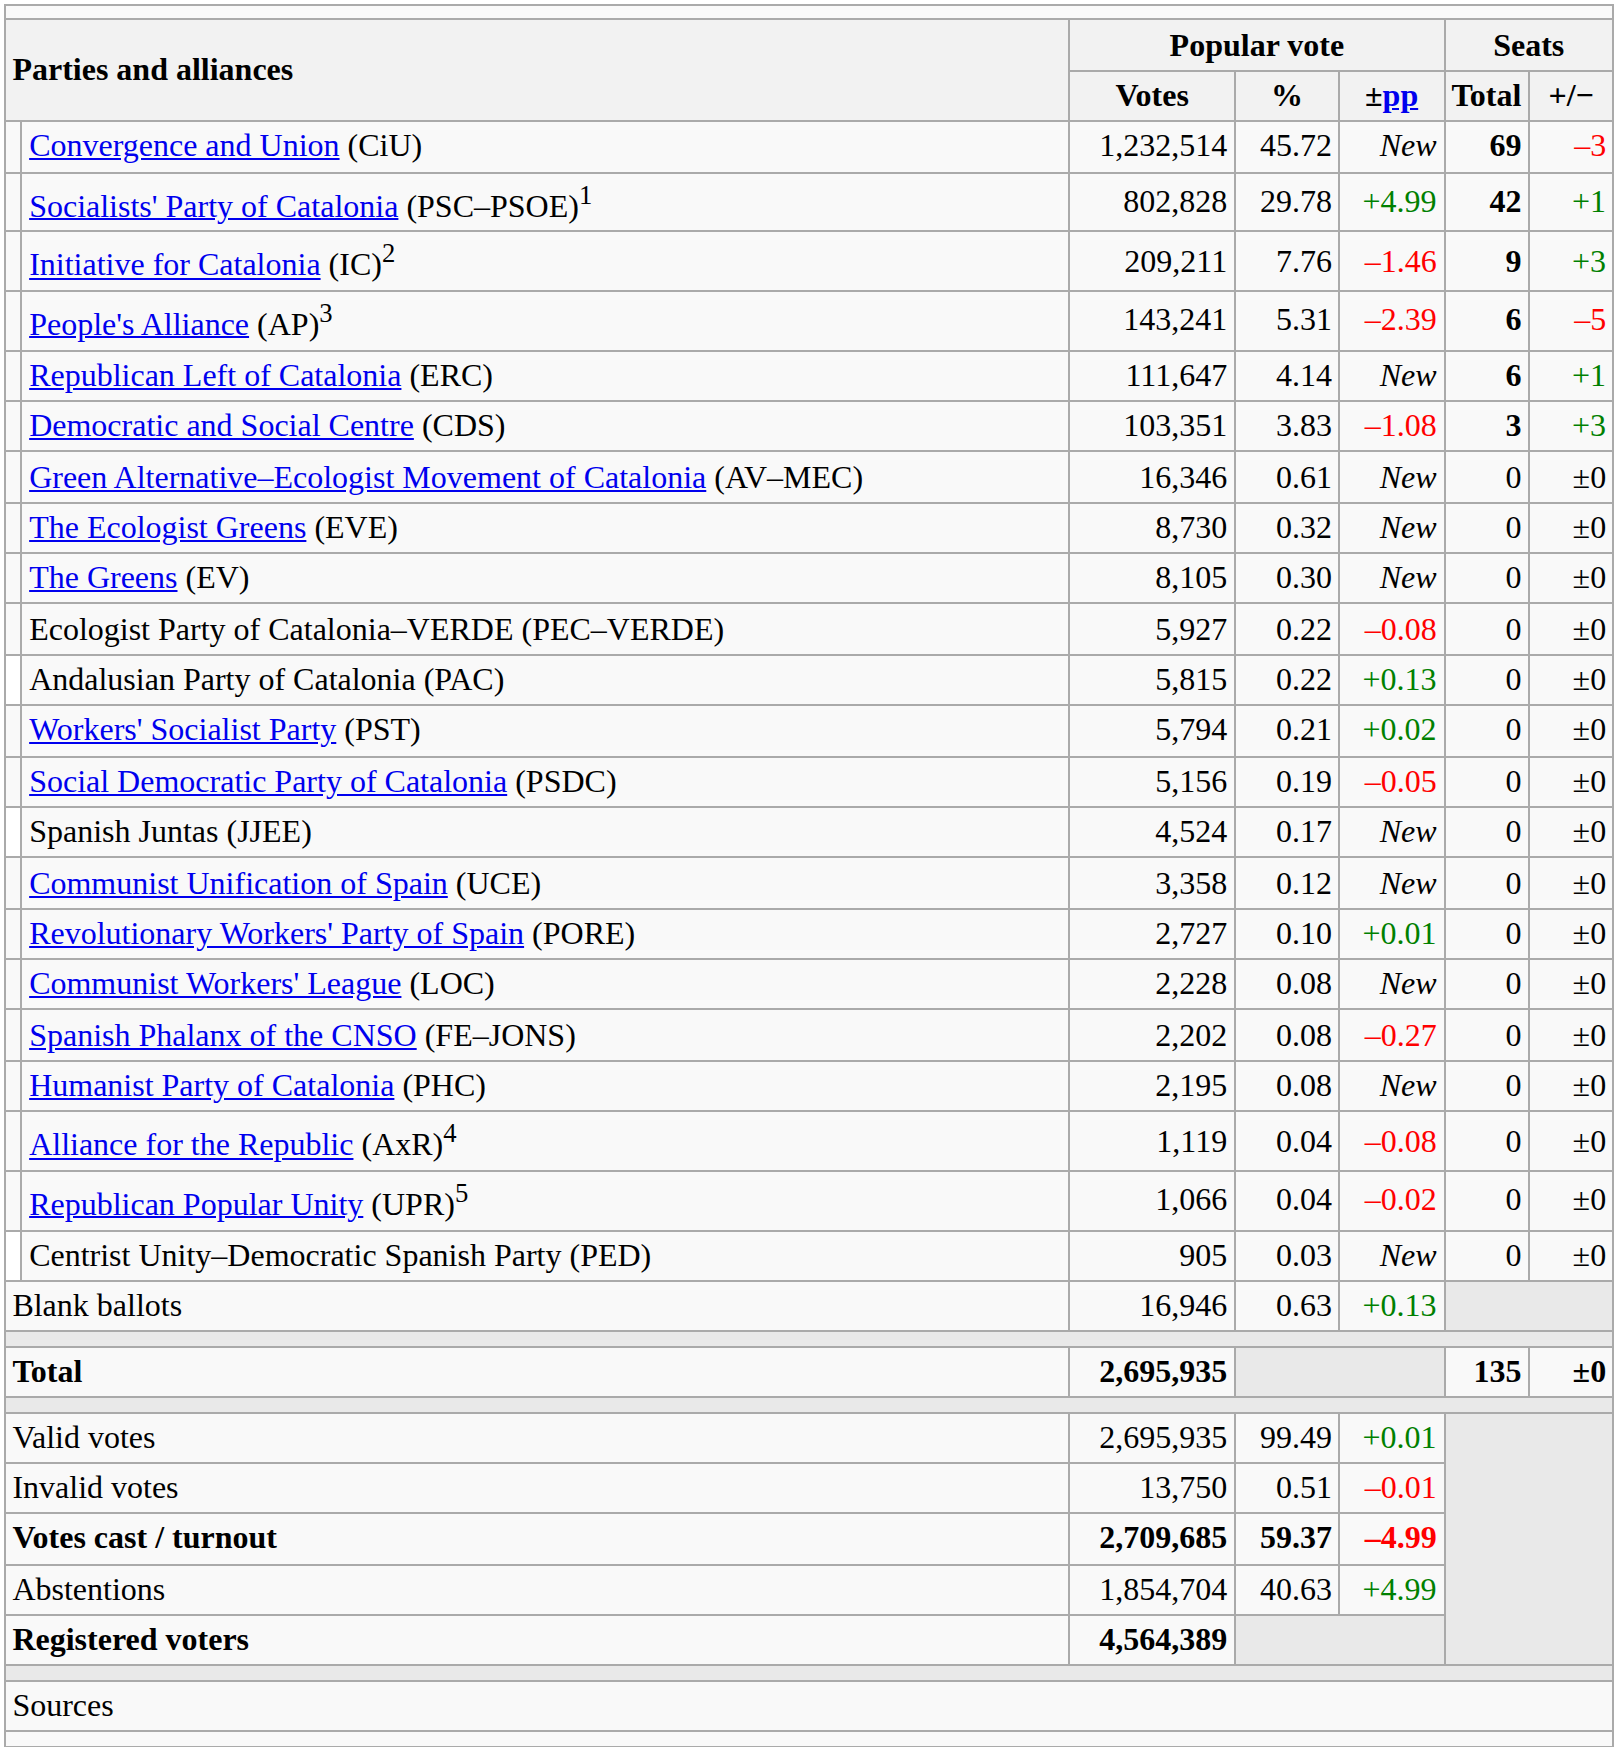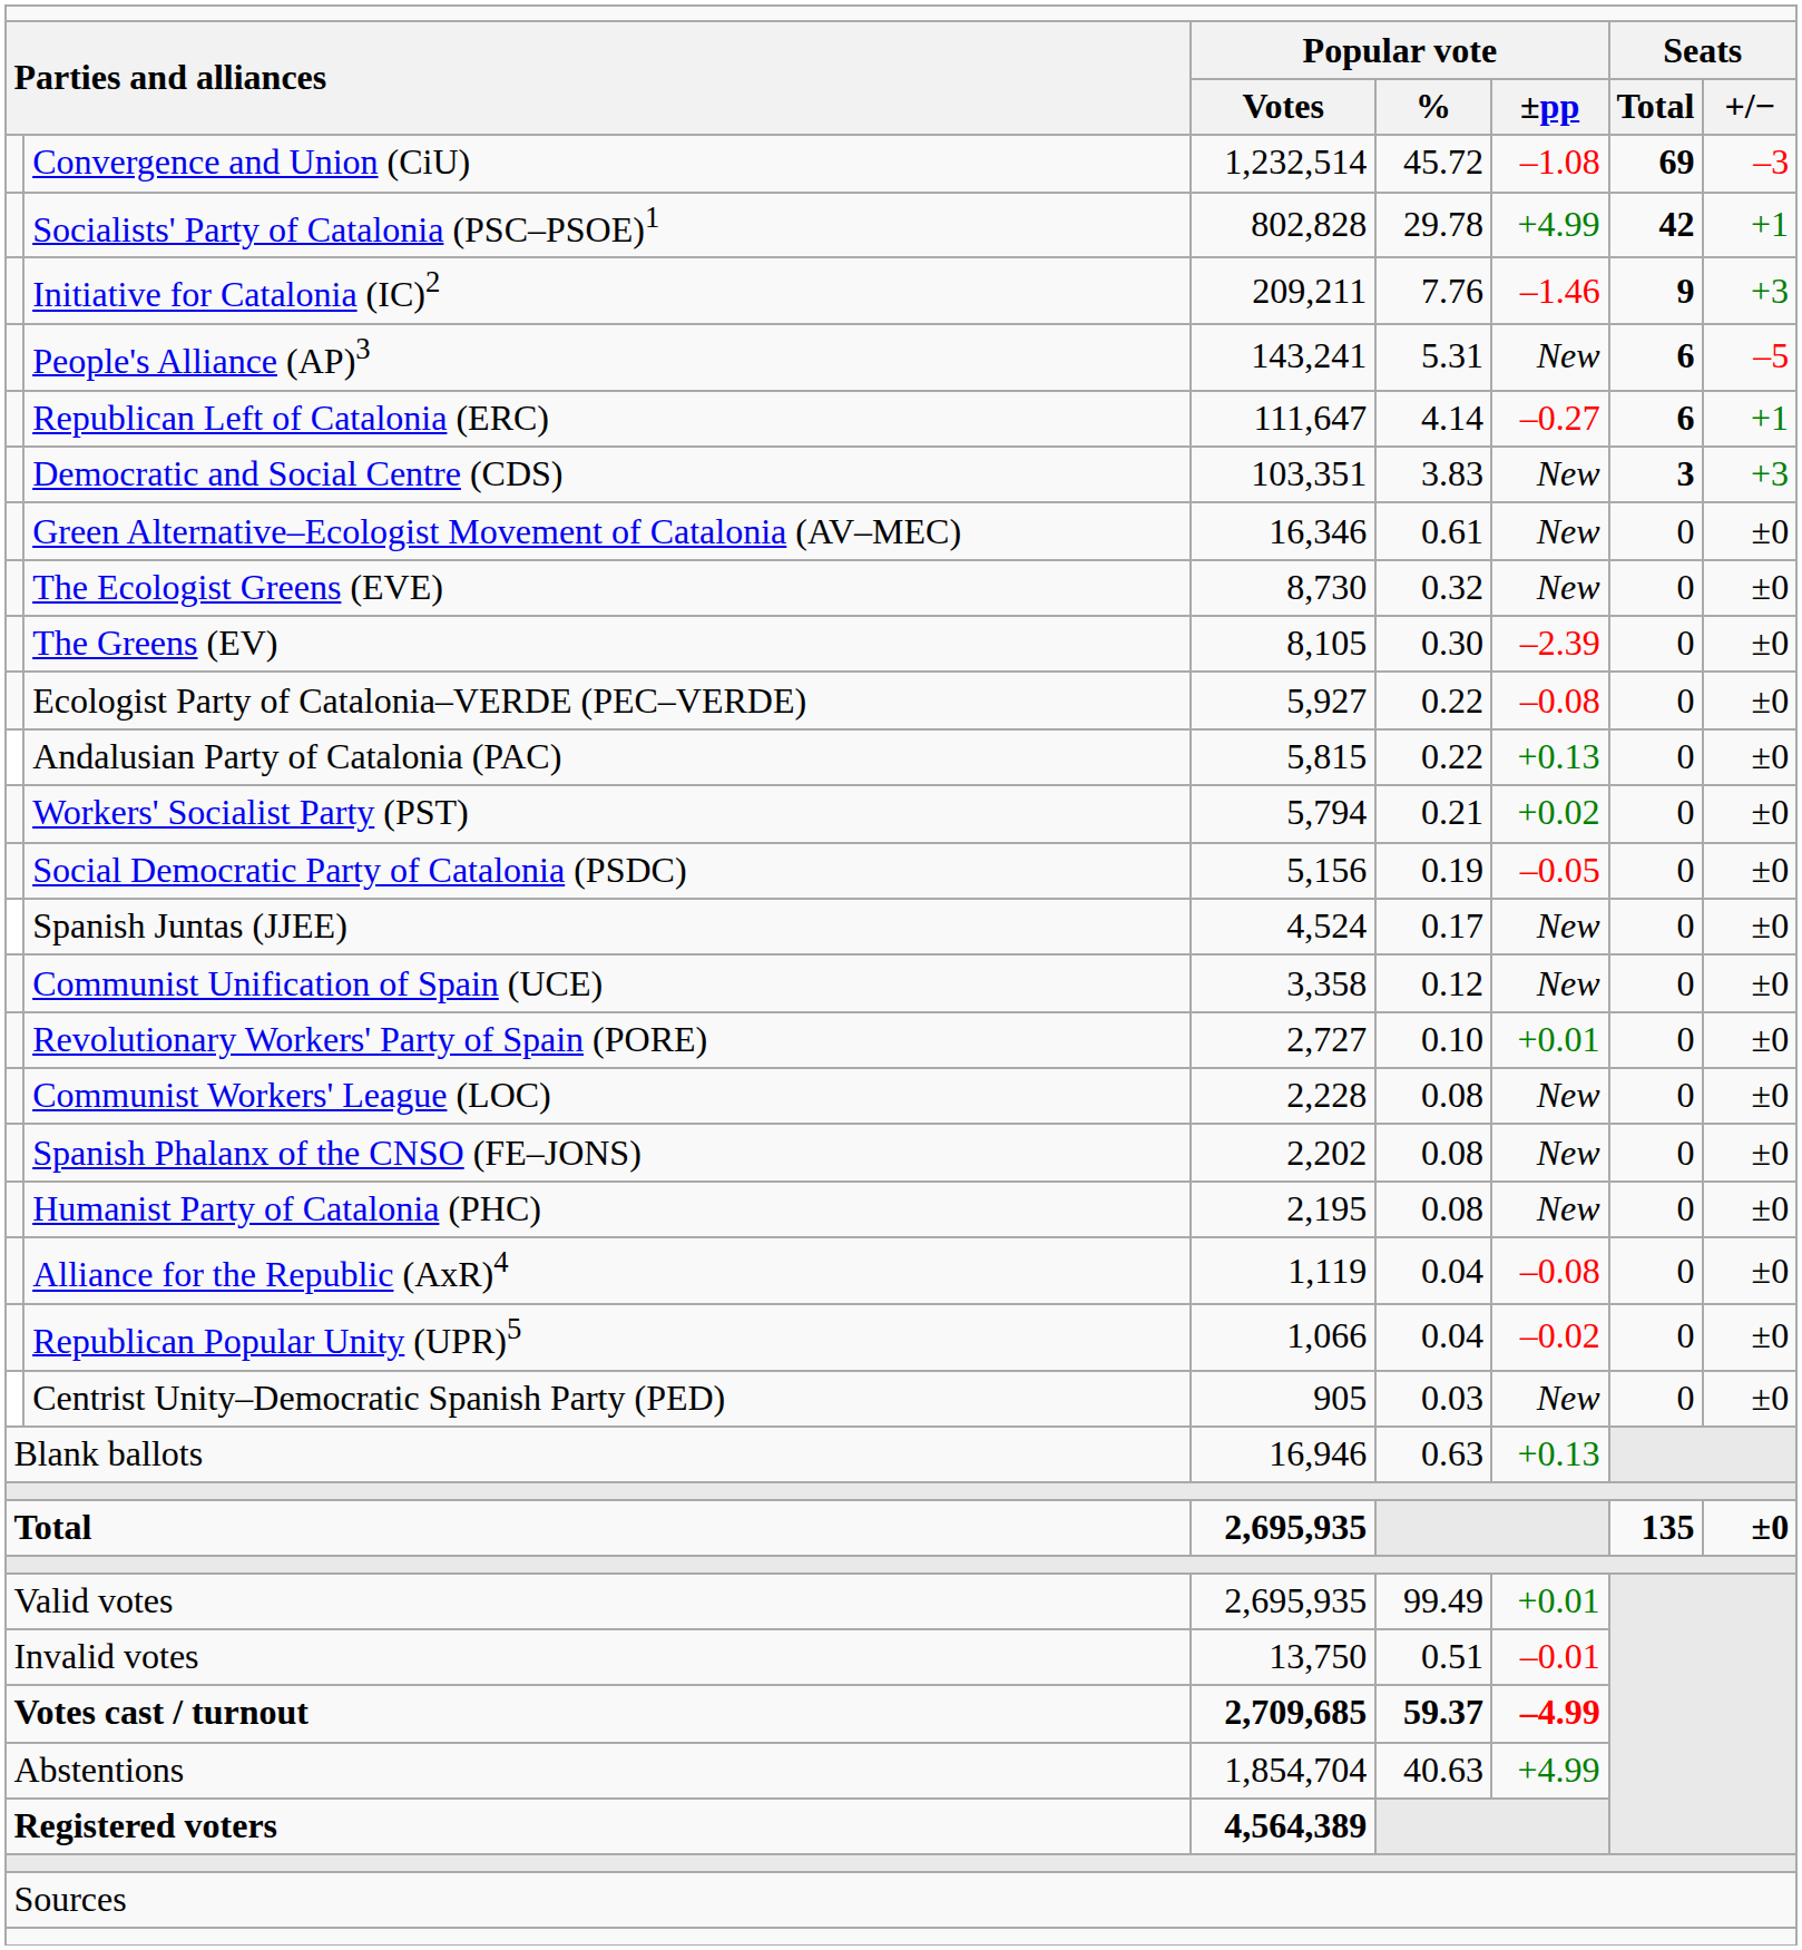Convergence and Union (CiU) | column 5: New -> –1.08
People's Alliance (AP)3 | column 5: –2.39 -> New
Republican Left of Catalonia (ERC) | column 5: New -> –0.27
Democratic and Social Centre (CDS) | column 5: –1.08 -> New
The Greens (EV) | column 5: New -> –2.39
Spanish Phalanx of the CNSO (FE–JONS) | column 5: –0.27 -> New
